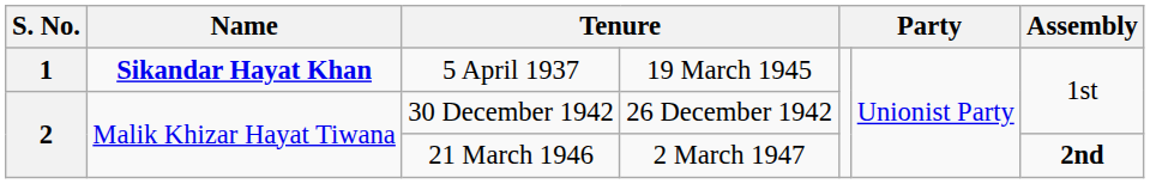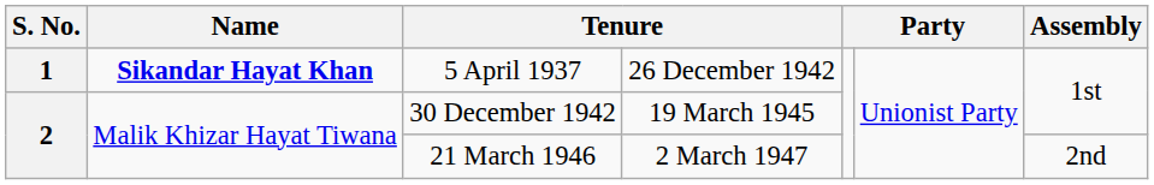5 April 1937 | column 4: 19 March 1945 -> 26 December 1942
30 December 1942 | column 4: 26 December 1942 -> 19 March 1945
21 March 1946 | Assembly: bold -> normal
